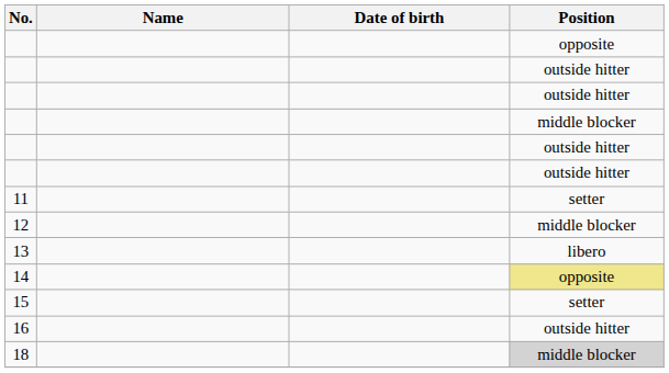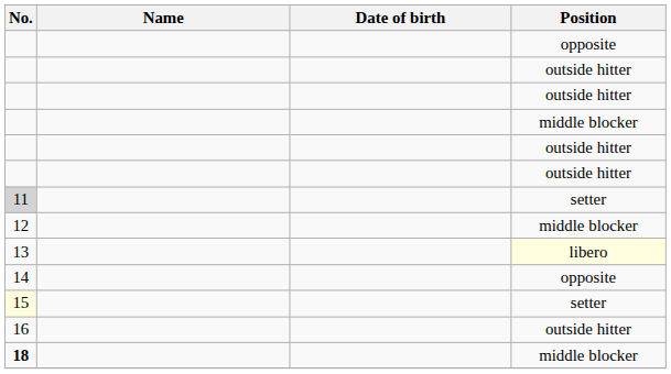11 | No.: no background -> lightgrey background
13 | Position: no background -> lightyellow background
14 | Position: khaki background -> no background
15 | No.: no background -> lightyellow background
18 | No.: normal -> bold
18 | Position: lightgrey background -> no background
